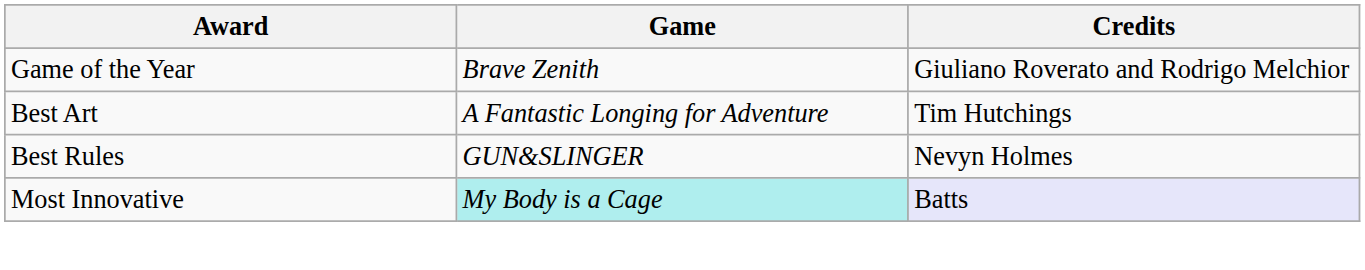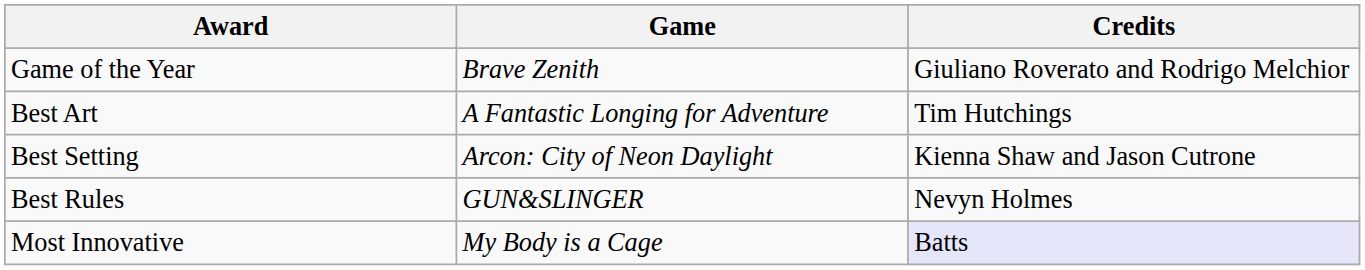+ row: Best Setting | Arcon: City of Neon Daylight | Kienna Shaw and Jason Cutrone
Most Innovative | Game: paleturquoise background -> no background
